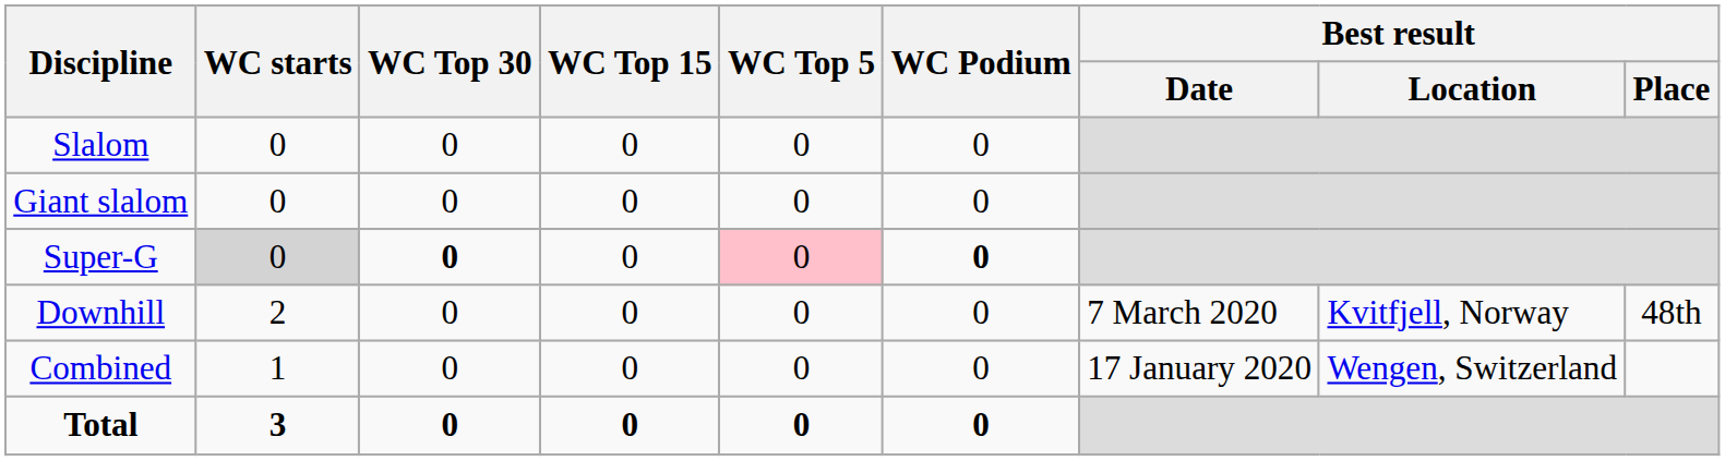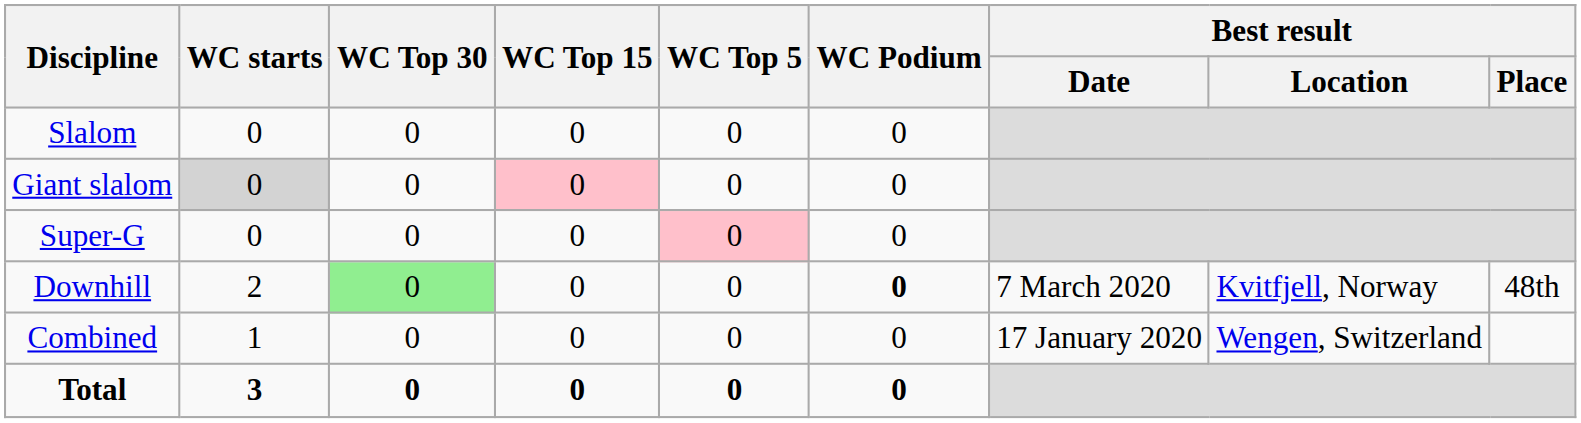Giant slalom | WC starts: no background -> lightgrey background
Giant slalom | WC Top 15: no background -> pink background
Super-G | WC starts: lightgrey background -> no background
Super-G | WC Top 30: bold -> normal
Super-G | WC Podium: bold -> normal
Downhill | WC Top 30: no background -> lightgreen background
Downhill | WC Podium: normal -> bold
